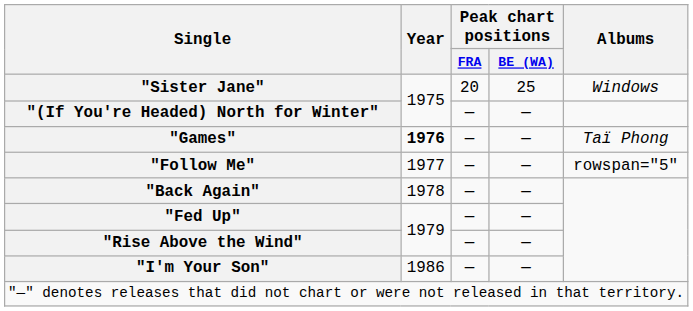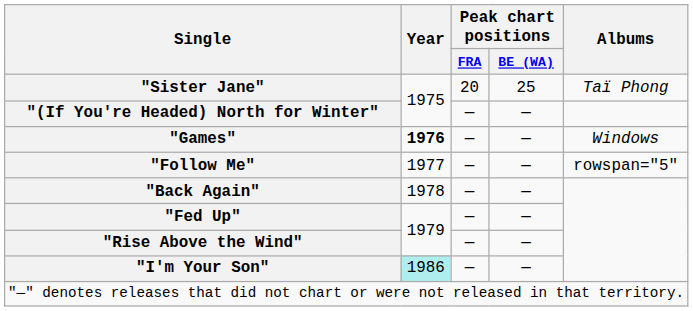"Sister Jane" | Albums: Windows -> Taï Phong
"Games" | Albums: Taï Phong -> Windows
"I'm Your Son" | Year: no background -> paleturquoise background
